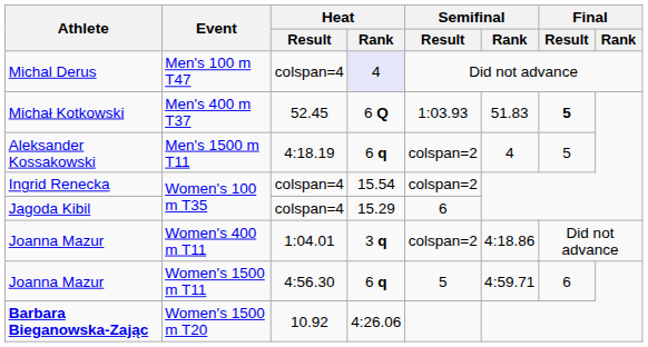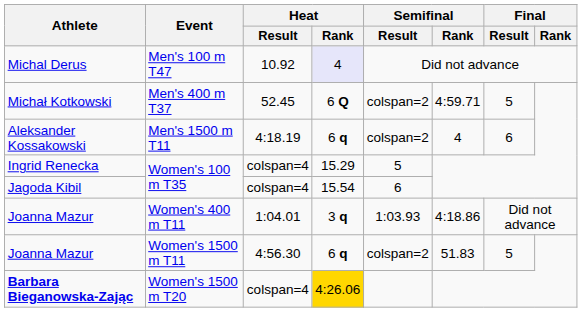Michal Derus | Heat / Result: colspan=4 -> 10.92
Michał Kotkowski | Semifinal / Result: 1:03.93 -> colspan=2
Michał Kotkowski | Semifinal / Rank: 51.83 -> 4:59.71
Michał Kotkowski | Final / Result: bold -> normal
Aleksander Kossakowski | Final / Result: 5 -> 6
Ingrid Renecka | Heat / Rank: 15.54 -> 15.29
Ingrid Renecka | Semifinal / Result: colspan=2 -> 5
Jagoda Kibil | Heat / Rank: 15.29 -> 15.54
Joanna Mazur / Women's 400 m T11 | Semifinal / Result: colspan=2 -> 1:03.93
Joanna Mazur / Women's 1500 m T11 | Semifinal / Result: 5 -> colspan=2
Joanna Mazur / Women's 1500 m T11 | Semifinal / Rank: 4:59.71 -> 51.83
Joanna Mazur / Women's 1500 m T11 | Final / Result: 6 -> 5
Barbara Bieganowska-Zając | Heat / Result: 10.92 -> colspan=4
Barbara Bieganowska-Zając | Heat / Rank: no background -> gold background
